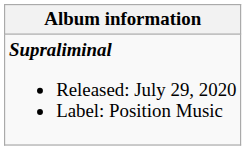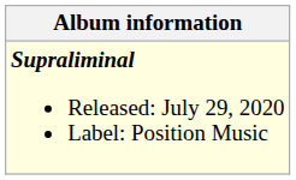row 2 | column 1: no background -> lightyellow background
